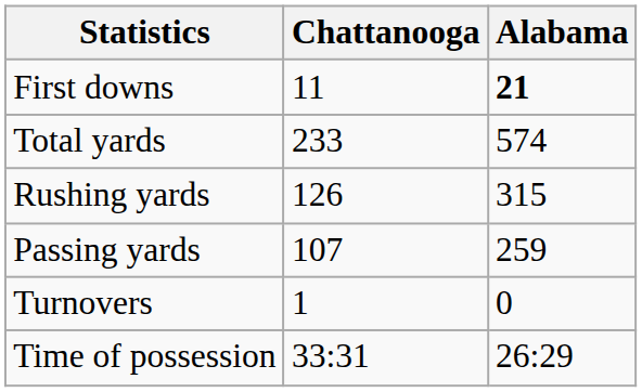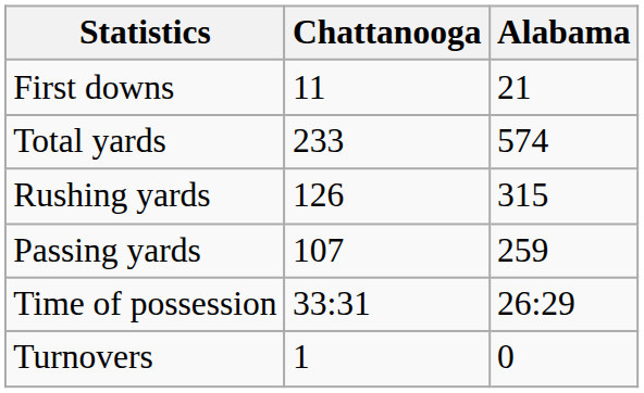First downs | Alabama: bold -> normal
rows swapped: Turnovers <-> Time of possession
